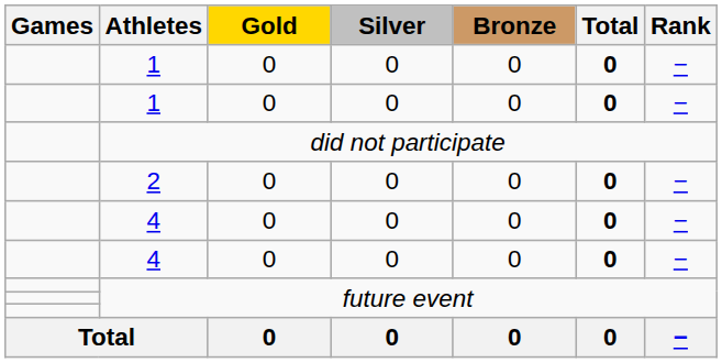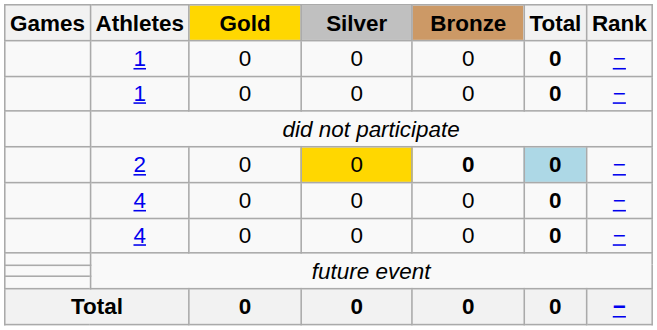2 | Silver: no background -> gold background
2 | Bronze: normal -> bold
2 | Total: no background -> lightblue background
